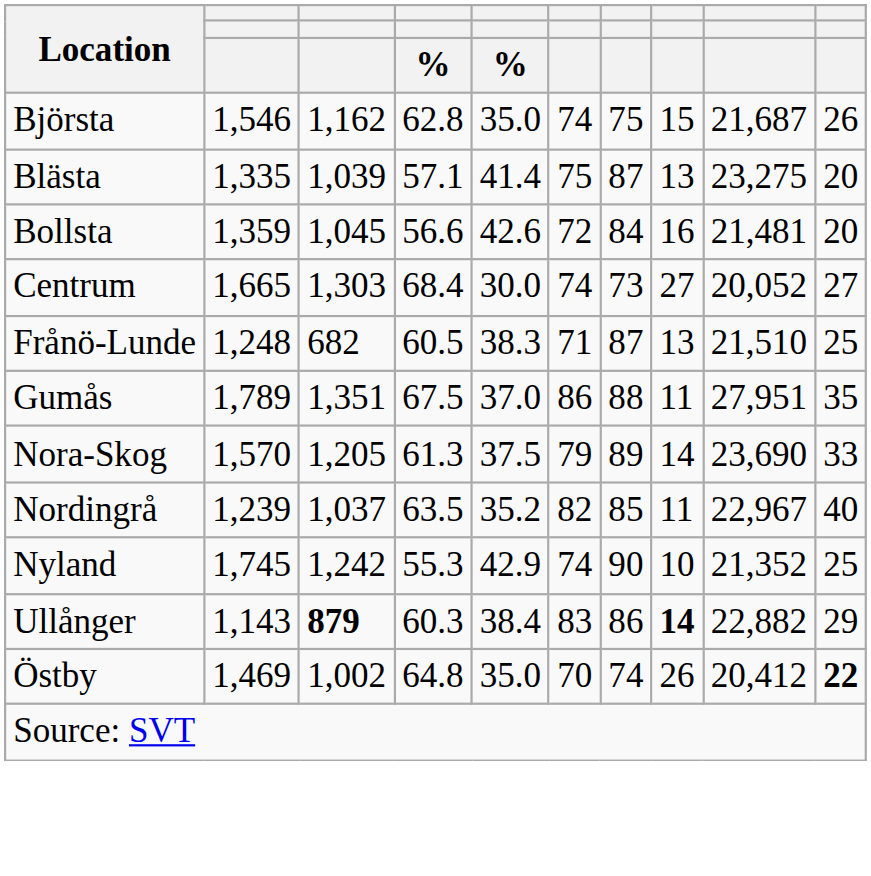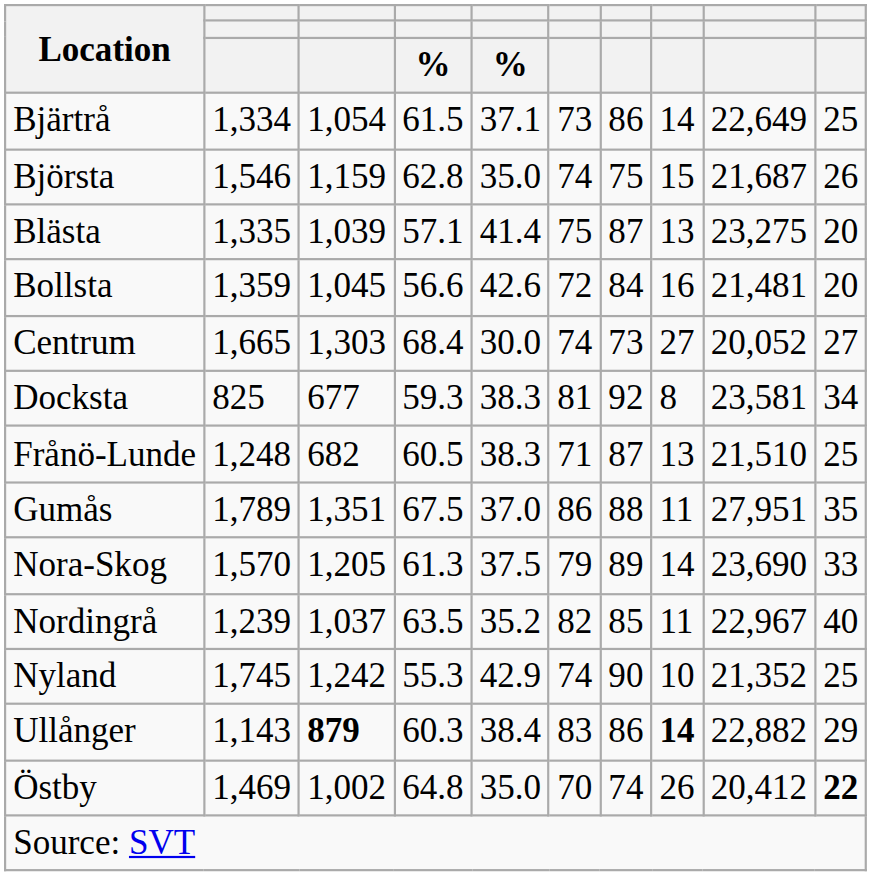+ row: Bjärtrå | 1,334 | 1,054 | 61.5 | 37.1 | 73 | 86 | 14 | 22,649 | 25
Björsta | column 3: 1,162 -> 1,159
+ row: Docksta | 825 | 677 | 59.3 | 38.3 | 81 | 92 | 8 | 23,581 | 34
